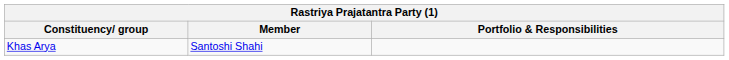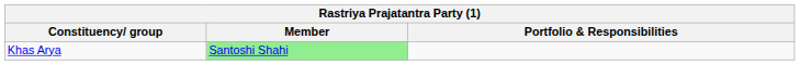Khas Arya | Member: no background -> lightgreen background
